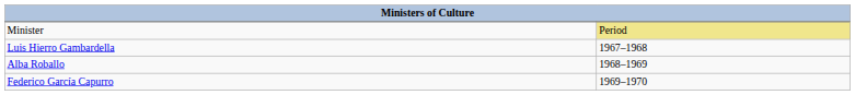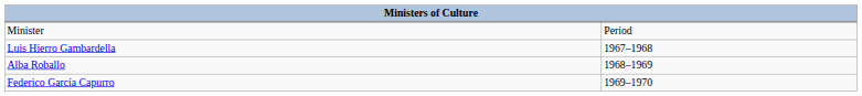Minister | column 2: khaki background -> no background
